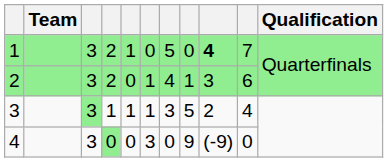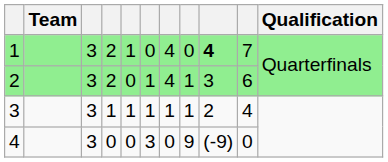row 2 | column 7: 5 -> 4
row 4 | column 3: lightgreen background -> no background
row 4 | column 7: 3 -> 1
row 4 | column 8: 5 -> 1
row 5 | column 4: lightgreen background -> no background
